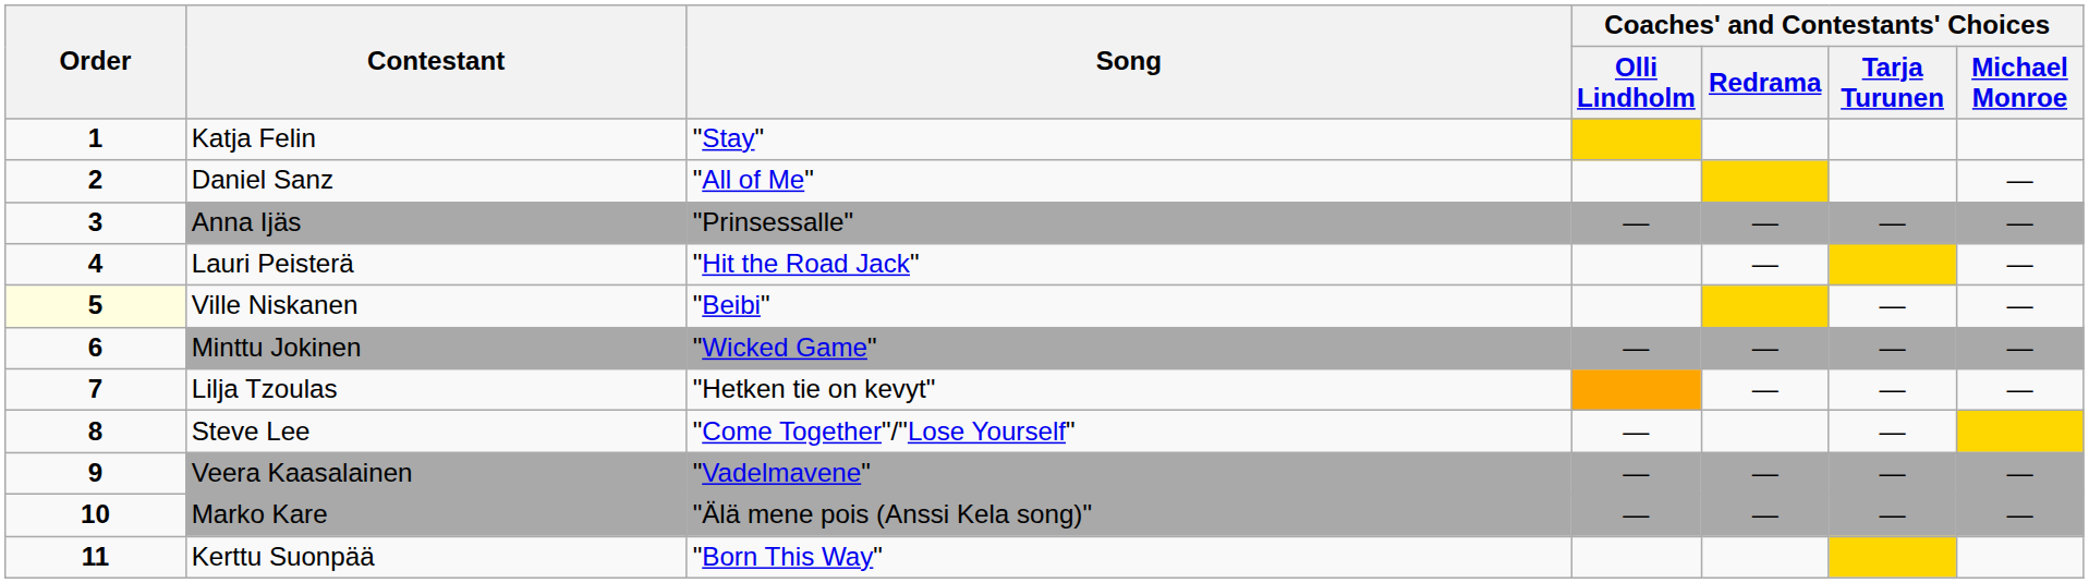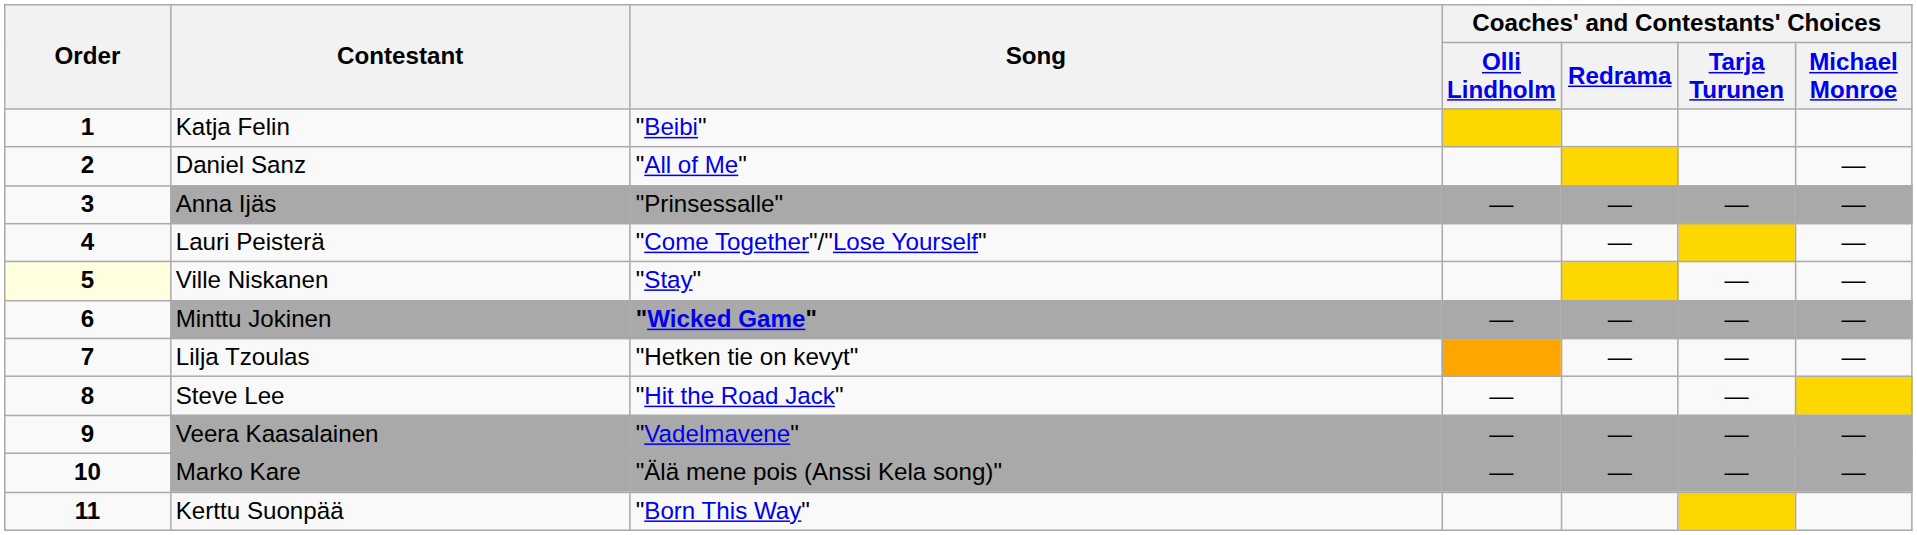Katja Felin | Song: "Stay" -> "Beibi"
Lauri Peisterä | Song: "Hit the Road Jack" -> "Come Together"/"Lose Yourself"
Ville Niskanen | Song: "Beibi" -> "Stay"
Minttu Jokinen | Song: normal -> bold
Steve Lee | Song: "Come Together"/"Lose Yourself" -> "Hit the Road Jack"
